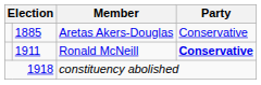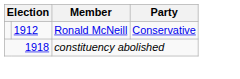- row: 1885 | Aretas Akers-Douglas | Conservative
Ronald McNeill | column 2: 1911 -> 1912
Ronald McNeill | Party: bold -> normal
